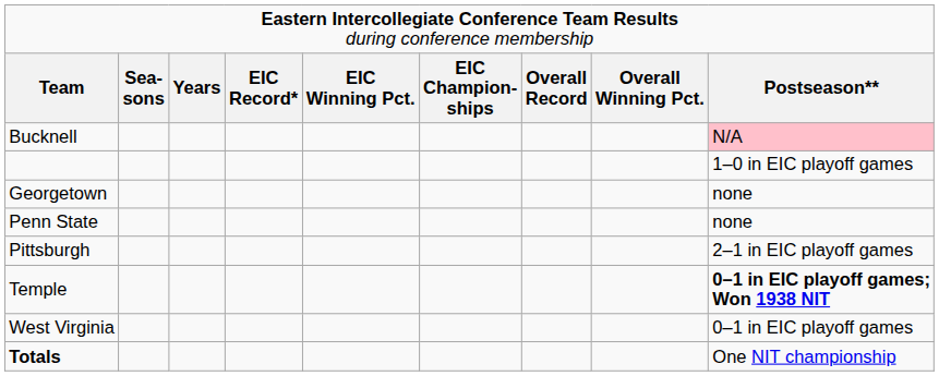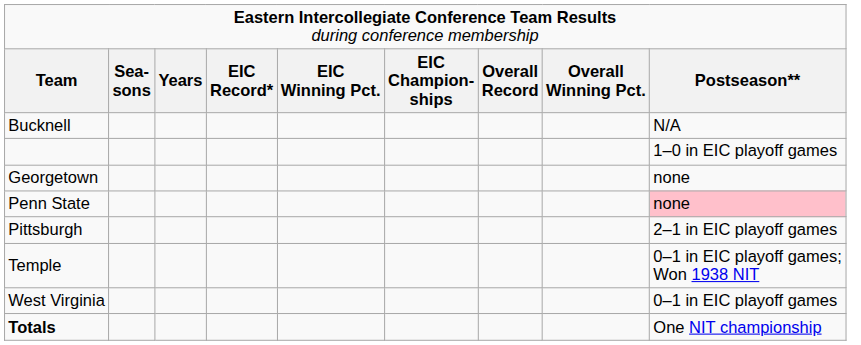Bucknell | column 9: pink background -> no background
Penn State | column 9: no background -> pink background
Temple | column 9: bold -> normal
